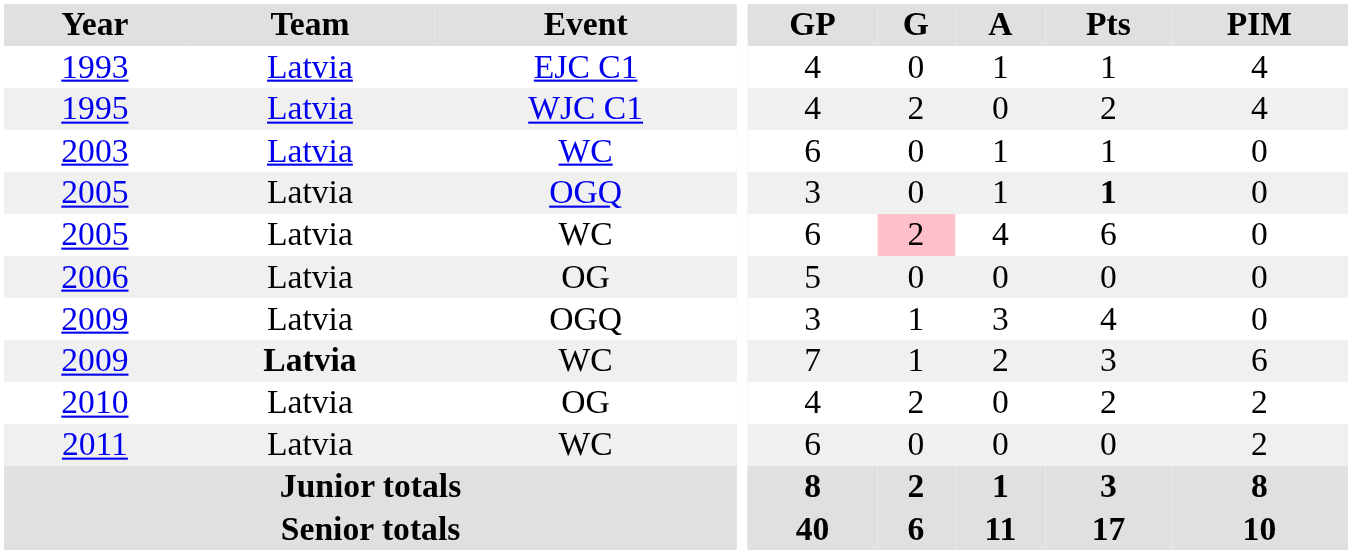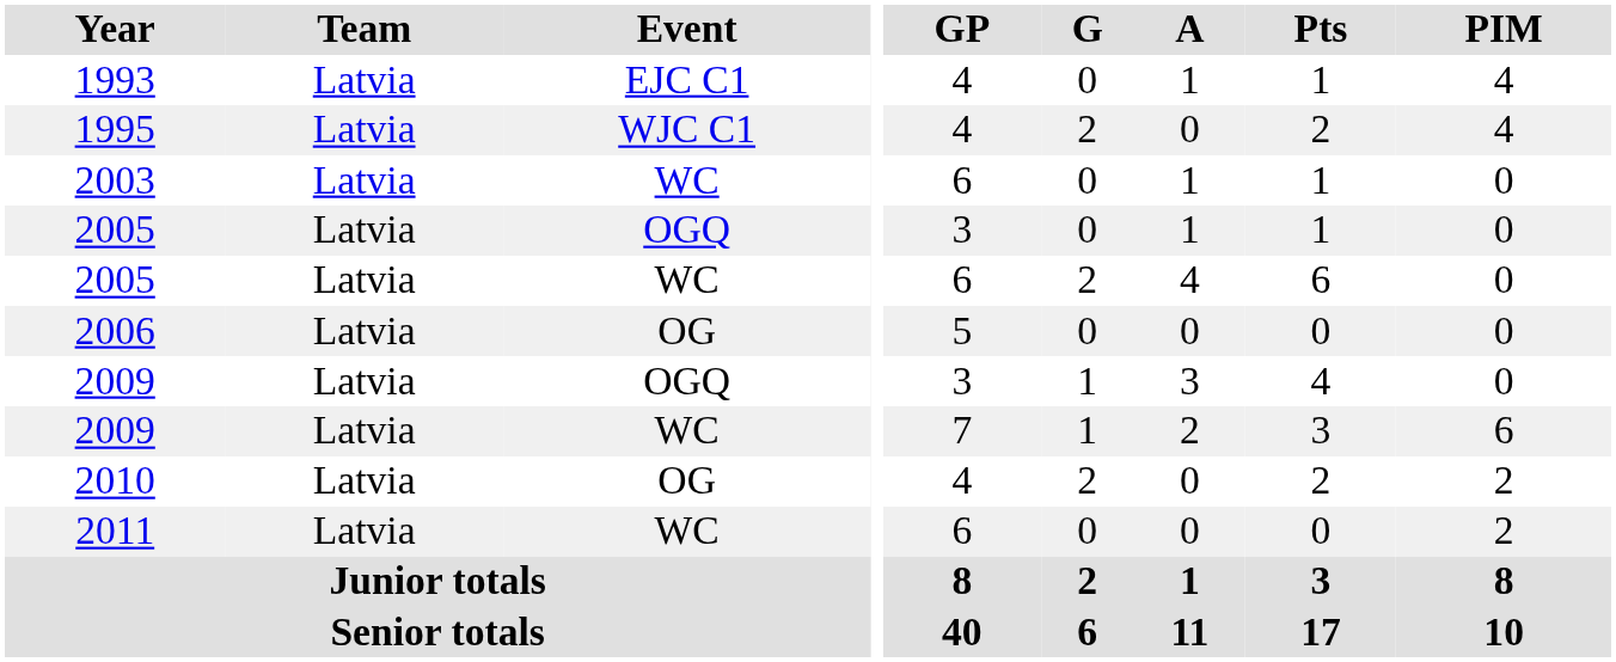2005 / OGQ | Pts: bold -> normal
2005 / WC | G: pink background -> no background
2009 / WC | Team: bold -> normal
